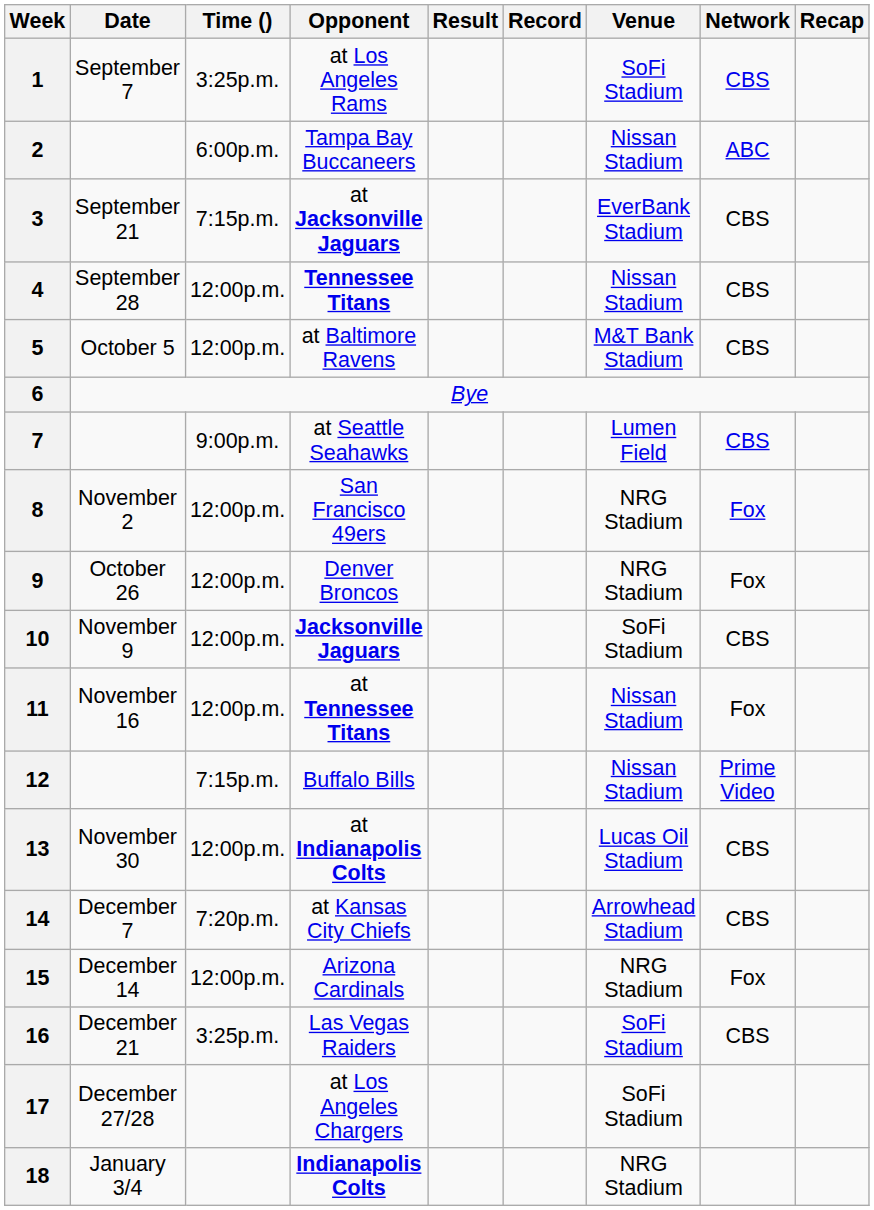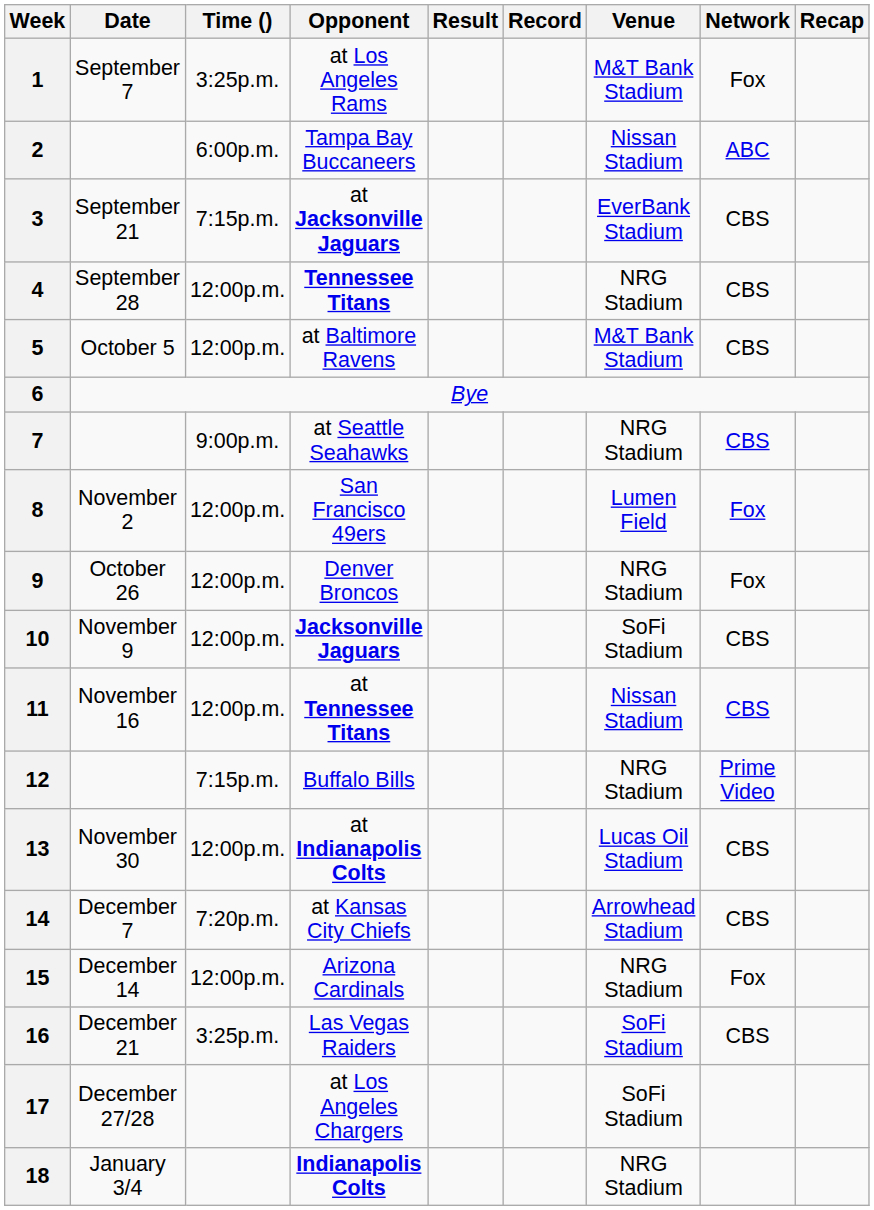1 | Venue: SoFi Stadium -> M&T Bank Stadium
1 | Network: CBS -> Fox
4 | Venue: Nissan Stadium -> NRG Stadium
7 | Venue: Lumen Field -> NRG Stadium
8 | Venue: NRG Stadium -> Lumen Field
11 | Network: Fox -> CBS
12 | Venue: Nissan Stadium -> NRG Stadium
